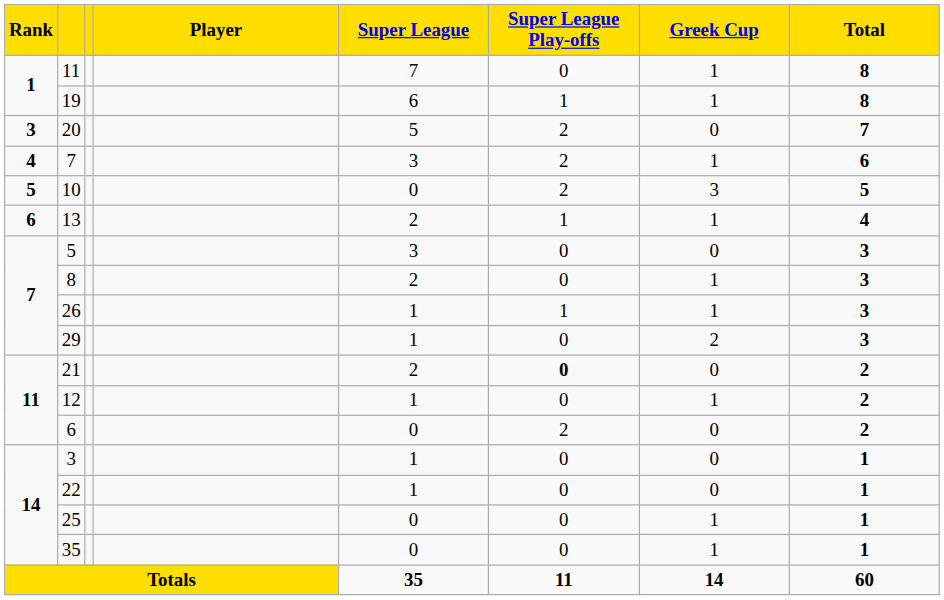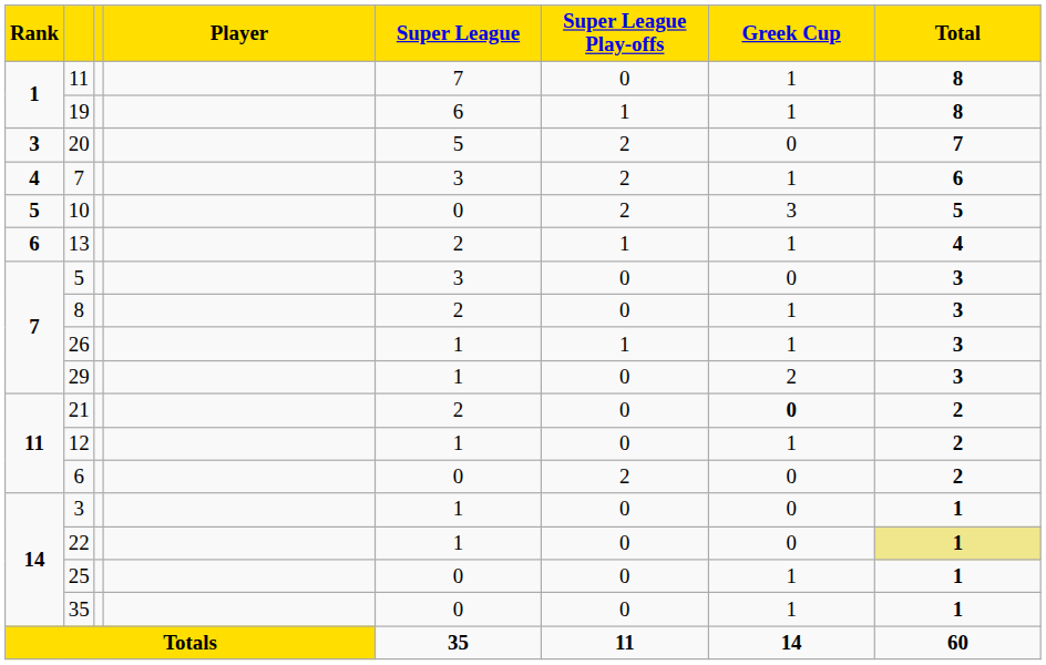21 | Super League Play-offs: bold -> normal
21 | Greek Cup: normal -> bold
22 | Total: no background -> khaki background
